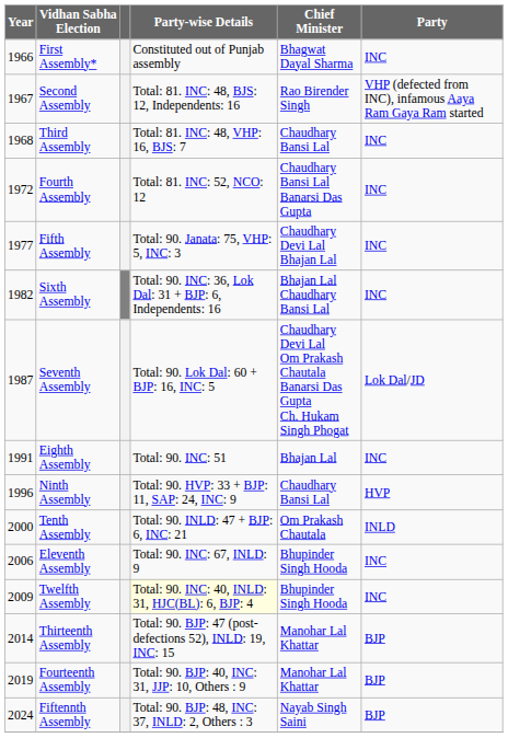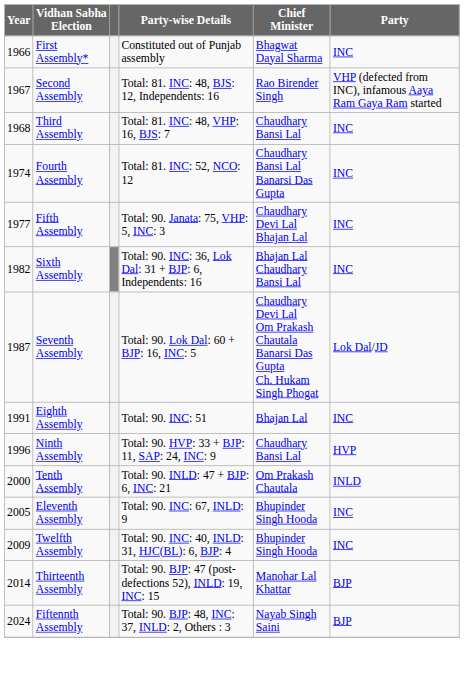Fourth Assembly | Year: 1972 -> 1974
Eleventh Assembly | Year: 2006 -> 2005
Twelfth Assembly | Party-wise Details: lightyellow background -> no background
- row: 2019 | Fourteenth Assembly | Total: 90. BJP: 40, INC: 31, JJP: 10, Others : 9 | Manohar Lal Khattar | BJP
